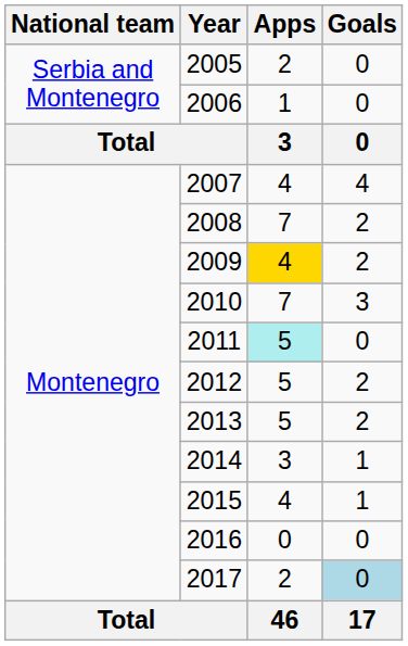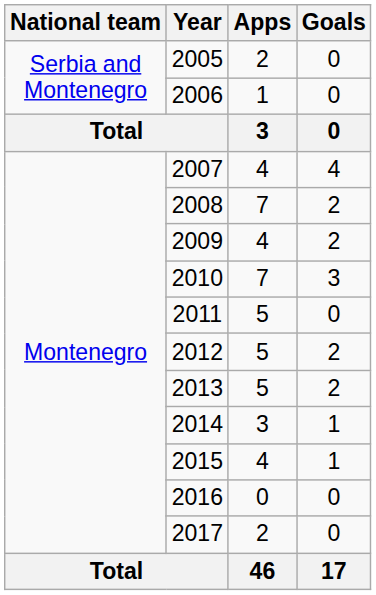2009 | Apps: gold background -> no background
2011 | Apps: paleturquoise background -> no background
2017 | Goals: lightblue background -> no background
